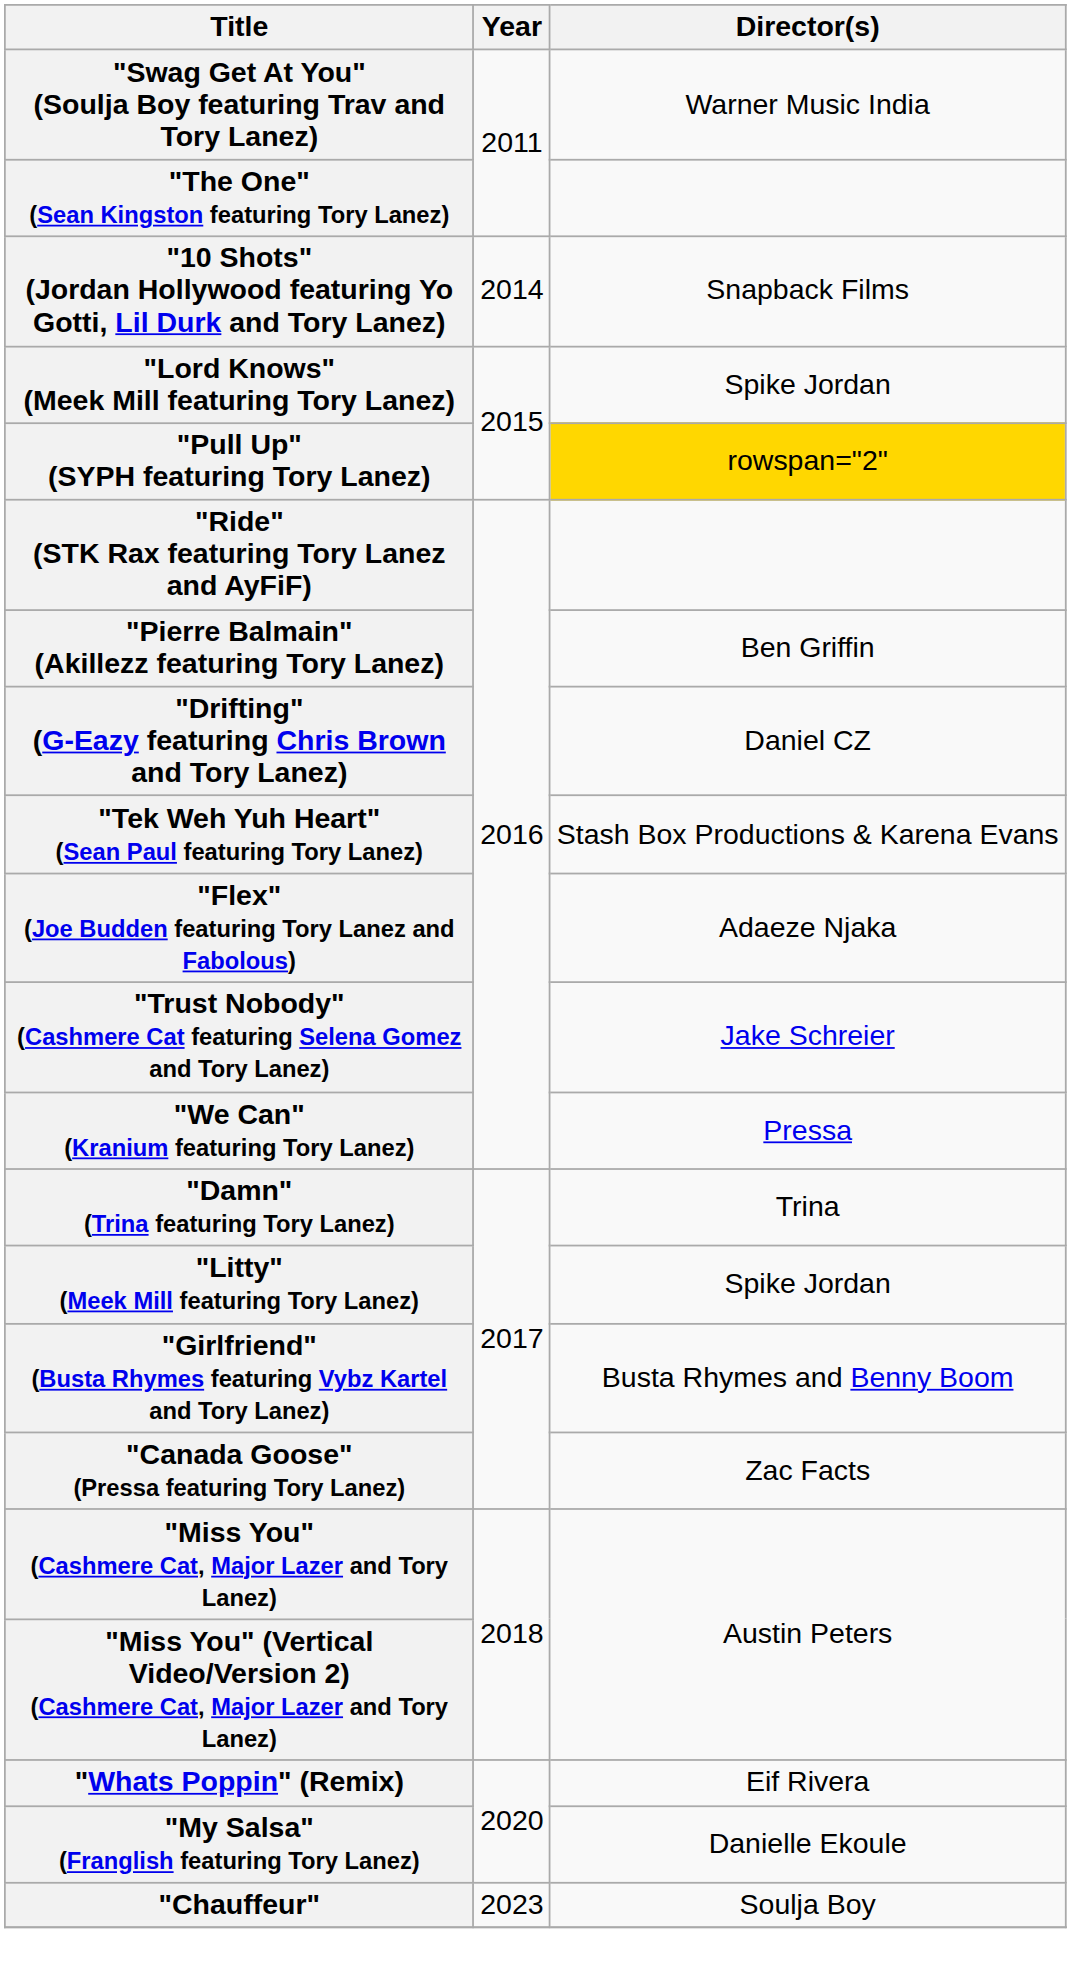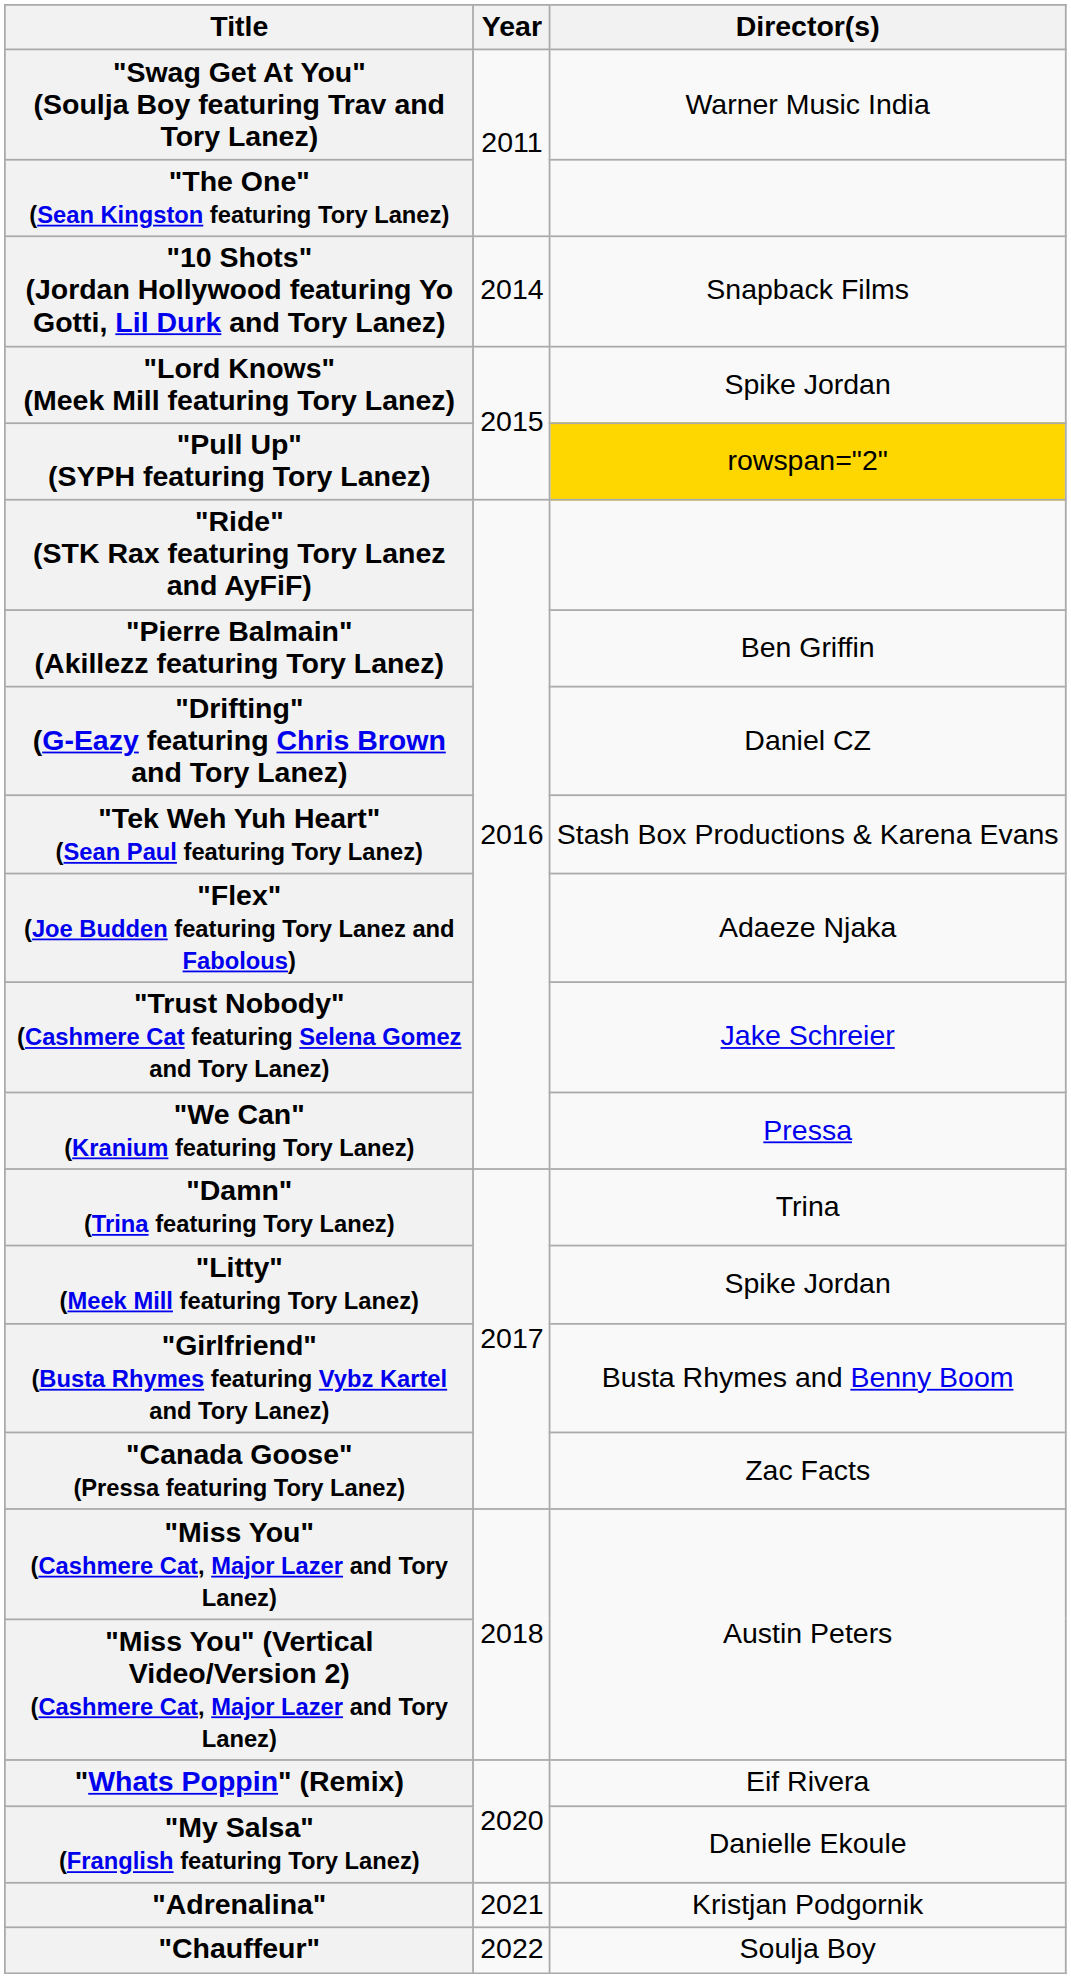+ row: "Adrenalina" | 2021 | Kristjan Podgornik
"Chauffeur" | Year: 2023 -> 2022
